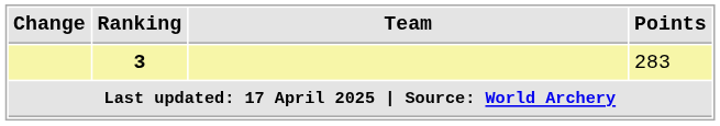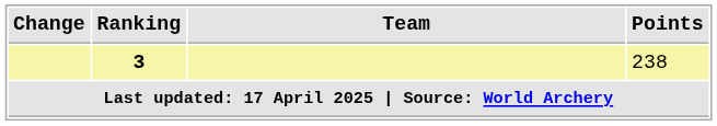row 2 | Points: 283 -> 238
